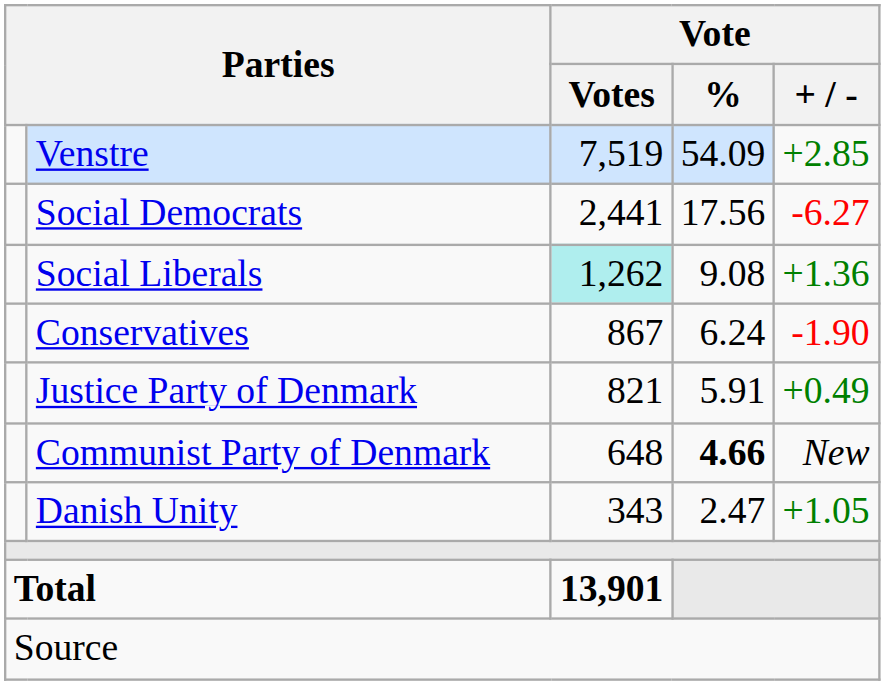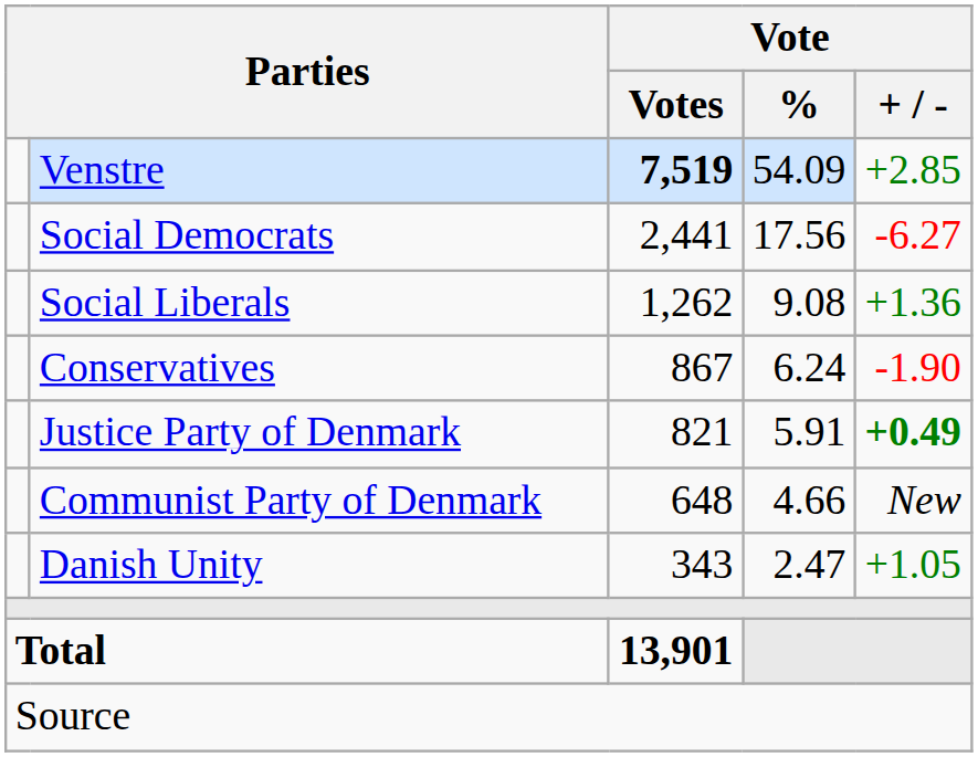Venstre | Vote / Votes: normal -> bold
Social Liberals | Vote / Votes: paleturquoise background -> no background
Justice Party of Denmark | Vote / + / -: normal -> bold
Communist Party of Denmark | Vote / %: bold -> normal
